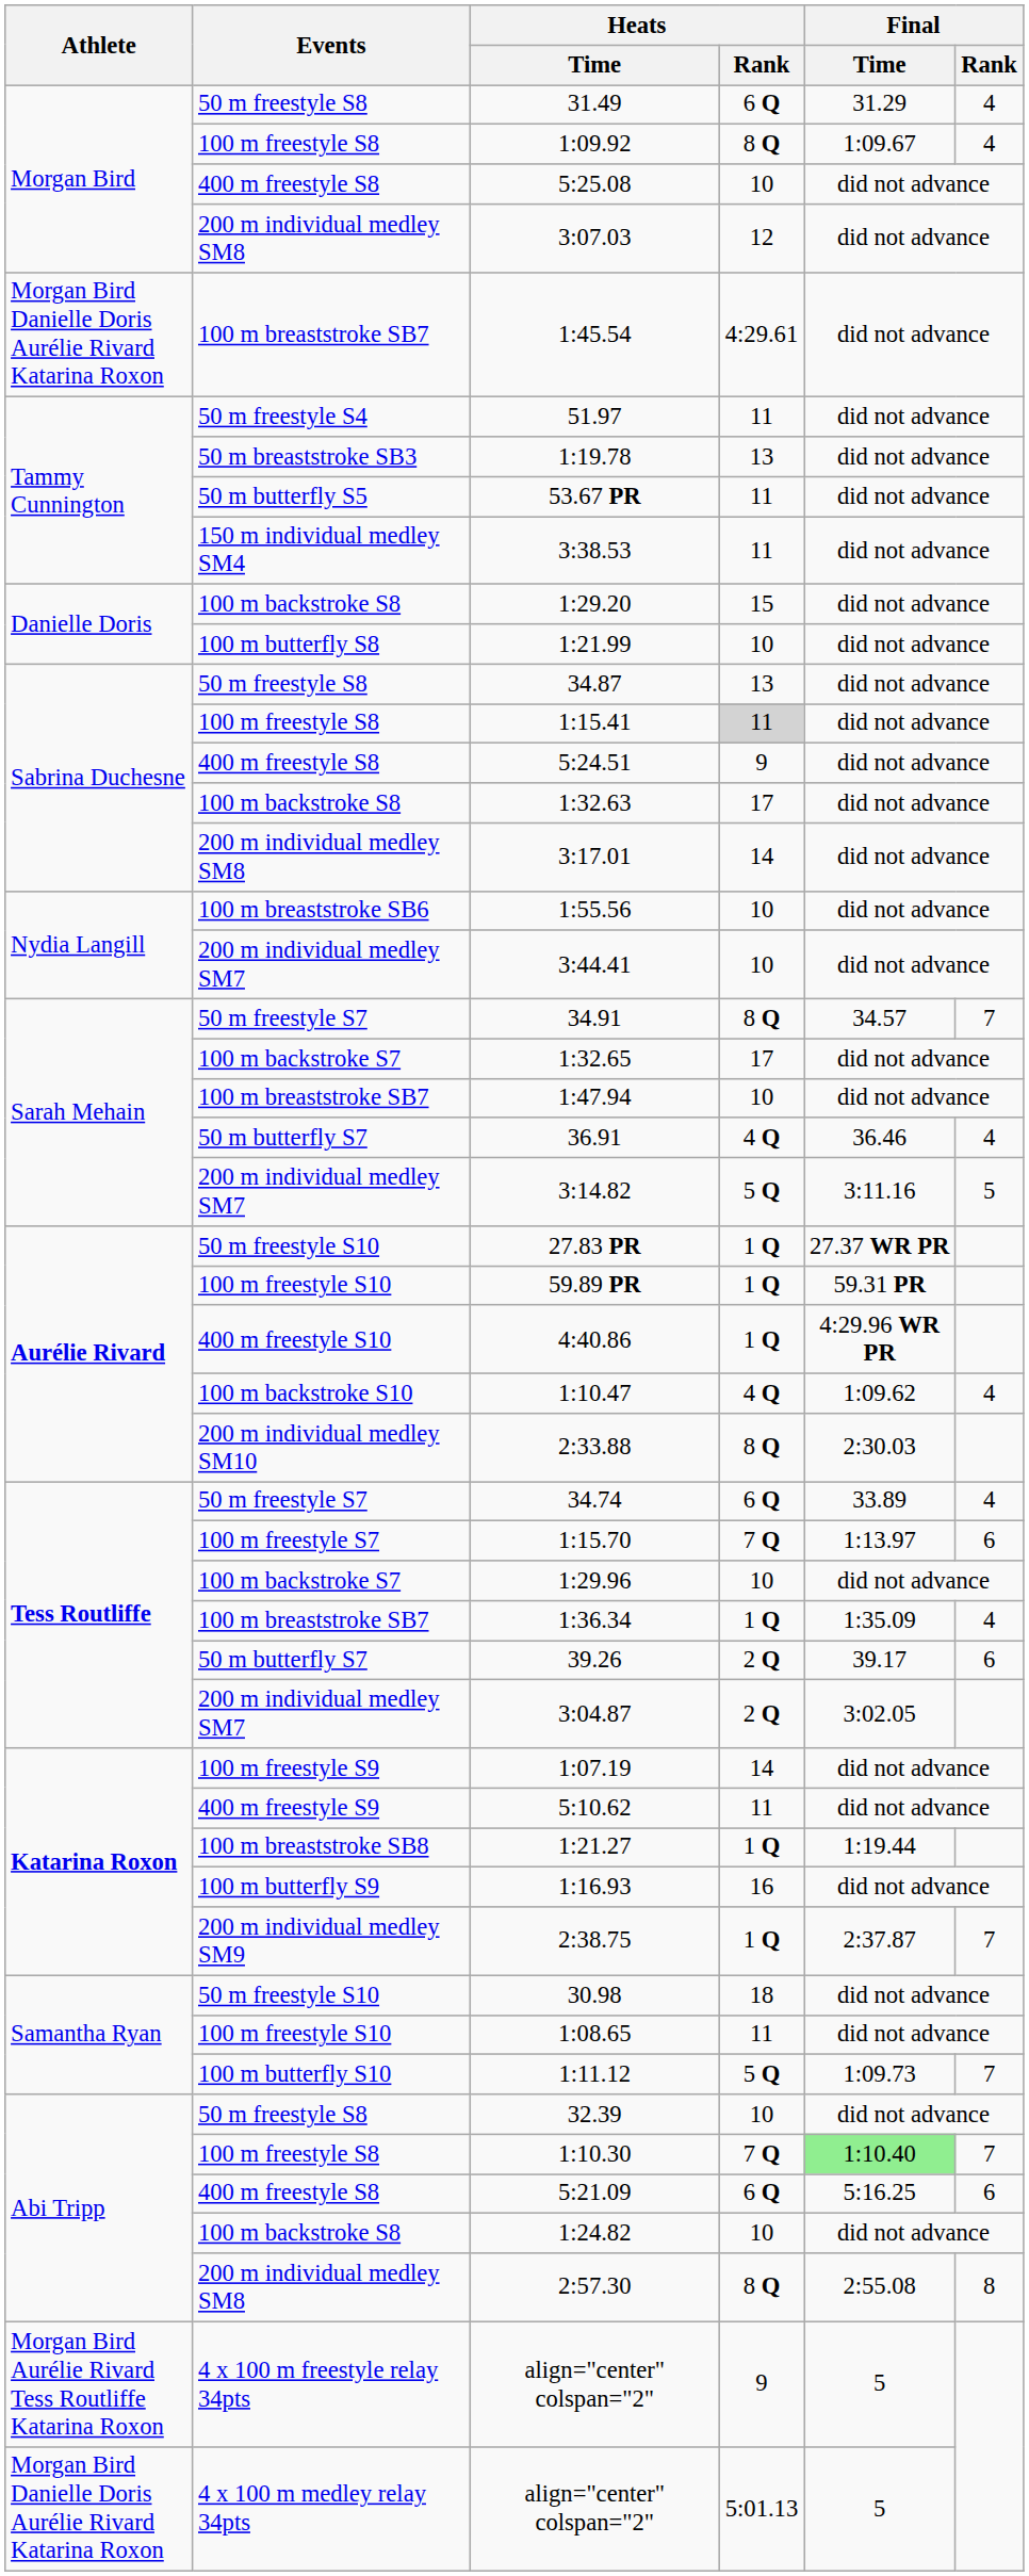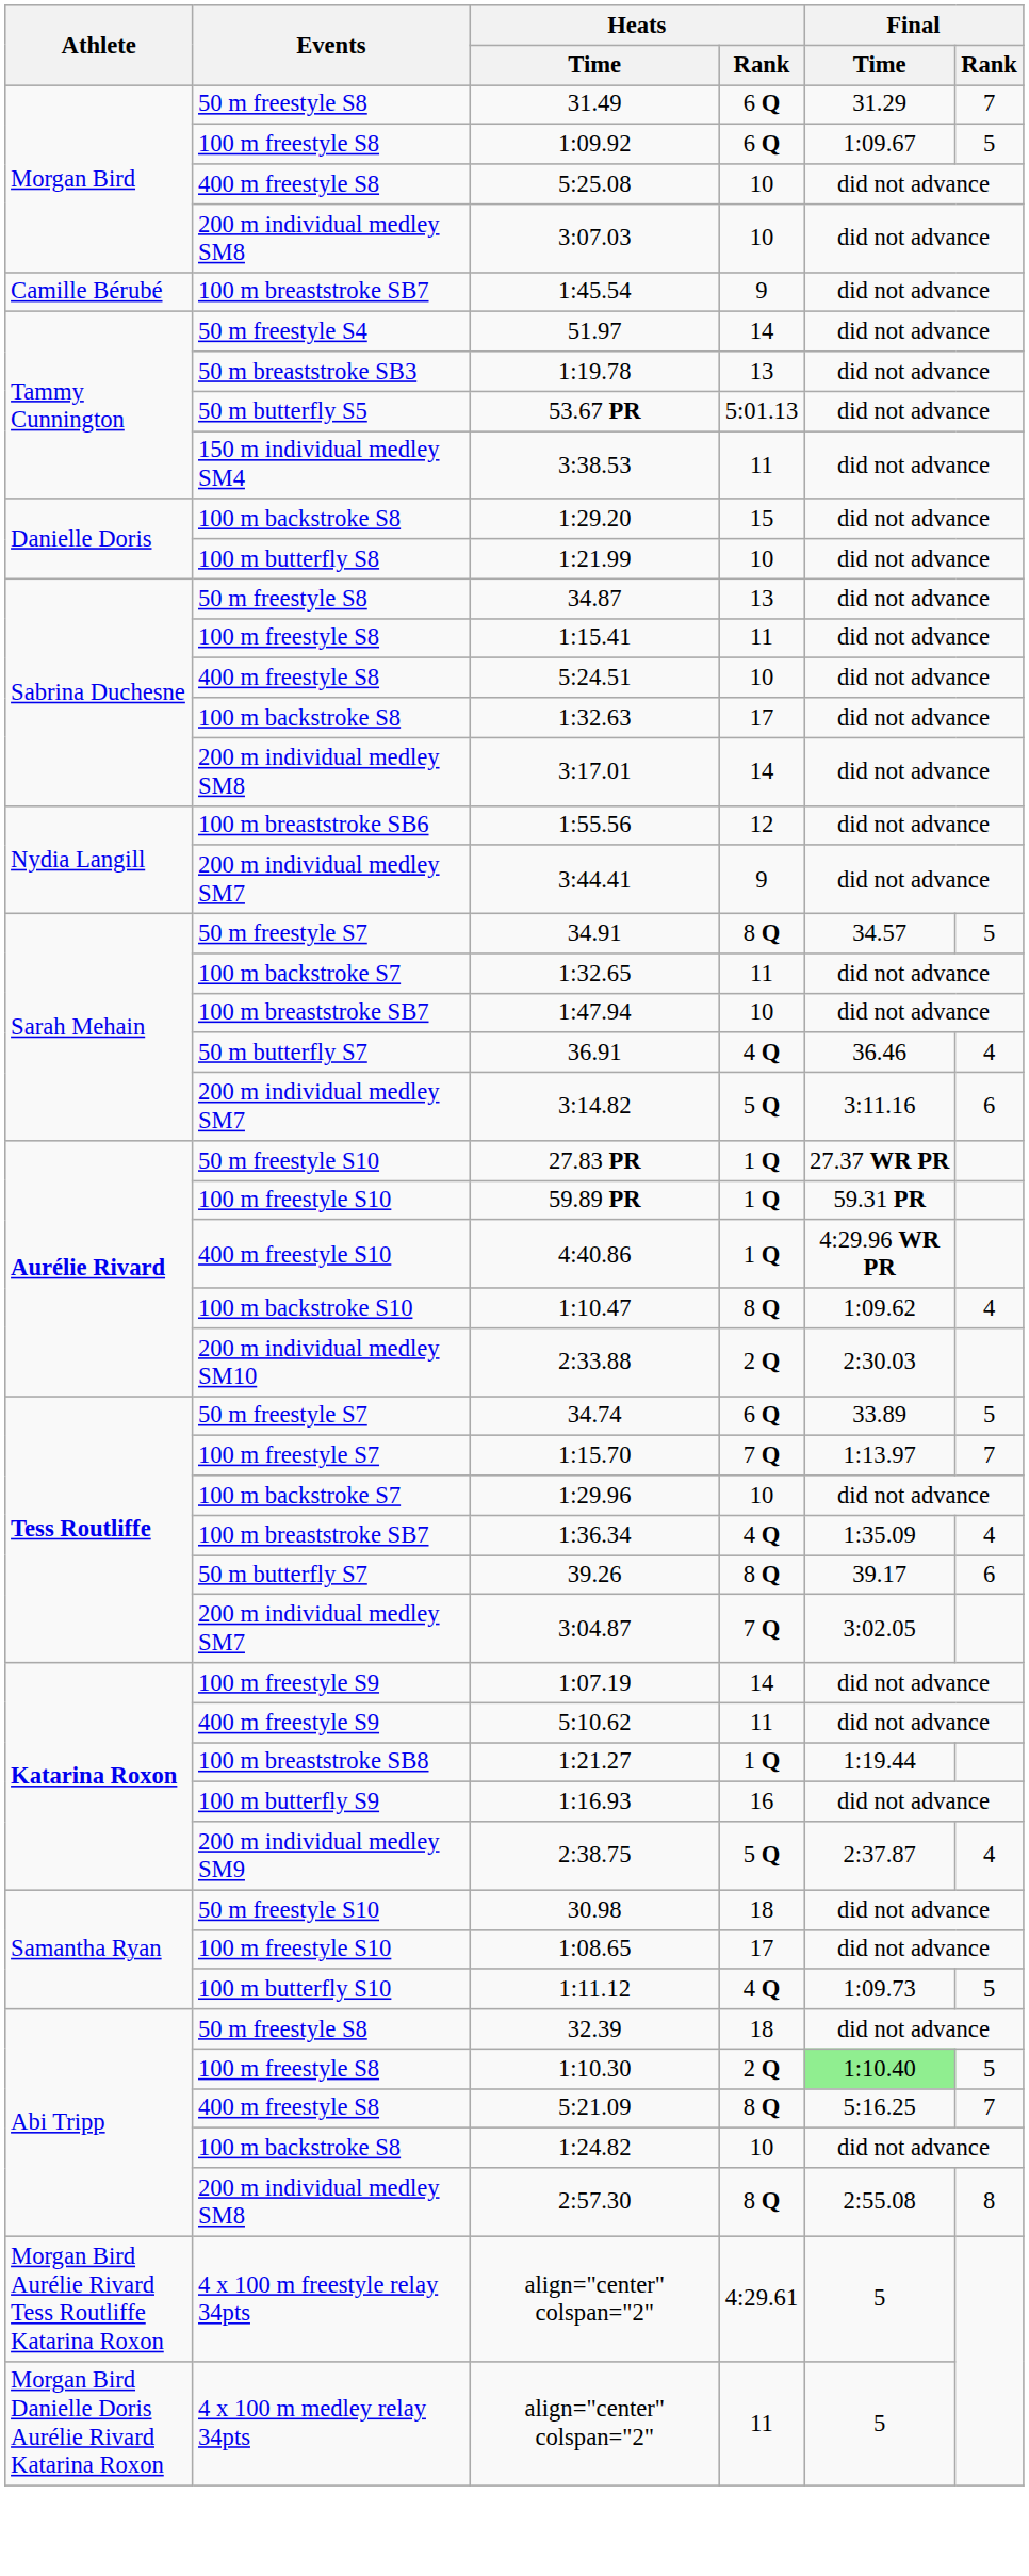31.49 | Final / Rank: 4 -> 7
1:09.92 | Heats / Rank: 8 Q -> 6 Q
1:09.92 | Final / Rank: 4 -> 5
3:07.03 | Heats / Rank: 12 -> 10
1:45.54 | Athlete: Morgan Bird Danielle Doris Aurélie Rivard Katarina Roxon -> Camille Bérubé
1:45.54 | Heats / Rank: 4:29.61 -> 9
51.97 | Heats / Rank: 11 -> 14
53.67 PR | Heats / Rank: 11 -> 5:01.13
1:15.41 | Heats / Rank: lightgrey background -> no background
5:24.51 | Heats / Rank: 9 -> 10
1:55.56 | Heats / Rank: 10 -> 12
3:44.41 | Heats / Rank: 10 -> 9
34.91 | Final / Rank: 7 -> 5
1:32.65 | Heats / Rank: 17 -> 11
3:14.82 | Final / Rank: 5 -> 6
1:10.47 | Heats / Rank: 4 Q -> 8 Q
2:33.88 | Heats / Rank: 8 Q -> 2 Q
34.74 | Final / Rank: 4 -> 5
1:15.70 | Final / Rank: 6 -> 7
1:36.34 | Heats / Rank: 1 Q -> 4 Q
39.26 | Heats / Rank: 2 Q -> 8 Q
3:04.87 | Heats / Rank: 2 Q -> 7 Q
2:38.75 | Heats / Rank: 1 Q -> 5 Q
2:38.75 | Final / Rank: 7 -> 4
1:08.65 | Heats / Rank: 11 -> 17
1:11.12 | Heats / Rank: 5 Q -> 4 Q
1:11.12 | Final / Rank: 7 -> 5
32.39 | Heats / Rank: 10 -> 18
1:10.30 | Heats / Rank: 7 Q -> 2 Q
1:10.30 | Final / Rank: 7 -> 5
5:21.09 | Heats / Rank: 6 Q -> 8 Q
5:21.09 | Final / Rank: 6 -> 7
4 x 100 m freestyle relay 34pts / align="center" colspan="2" | Heats / Rank: 9 -> 4:29.61
4 x 100 m medley relay 34pts / align="center" colspan="2" | Heats / Rank: 5:01.13 -> 11
